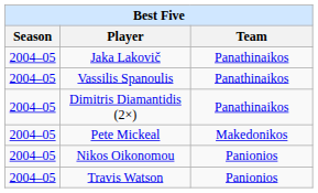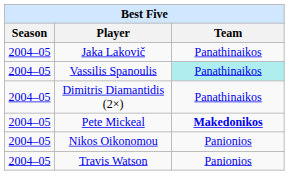Vassilis Spanoulis | Team: no background -> paleturquoise background
Pete Mickeal | Team: normal -> bold
